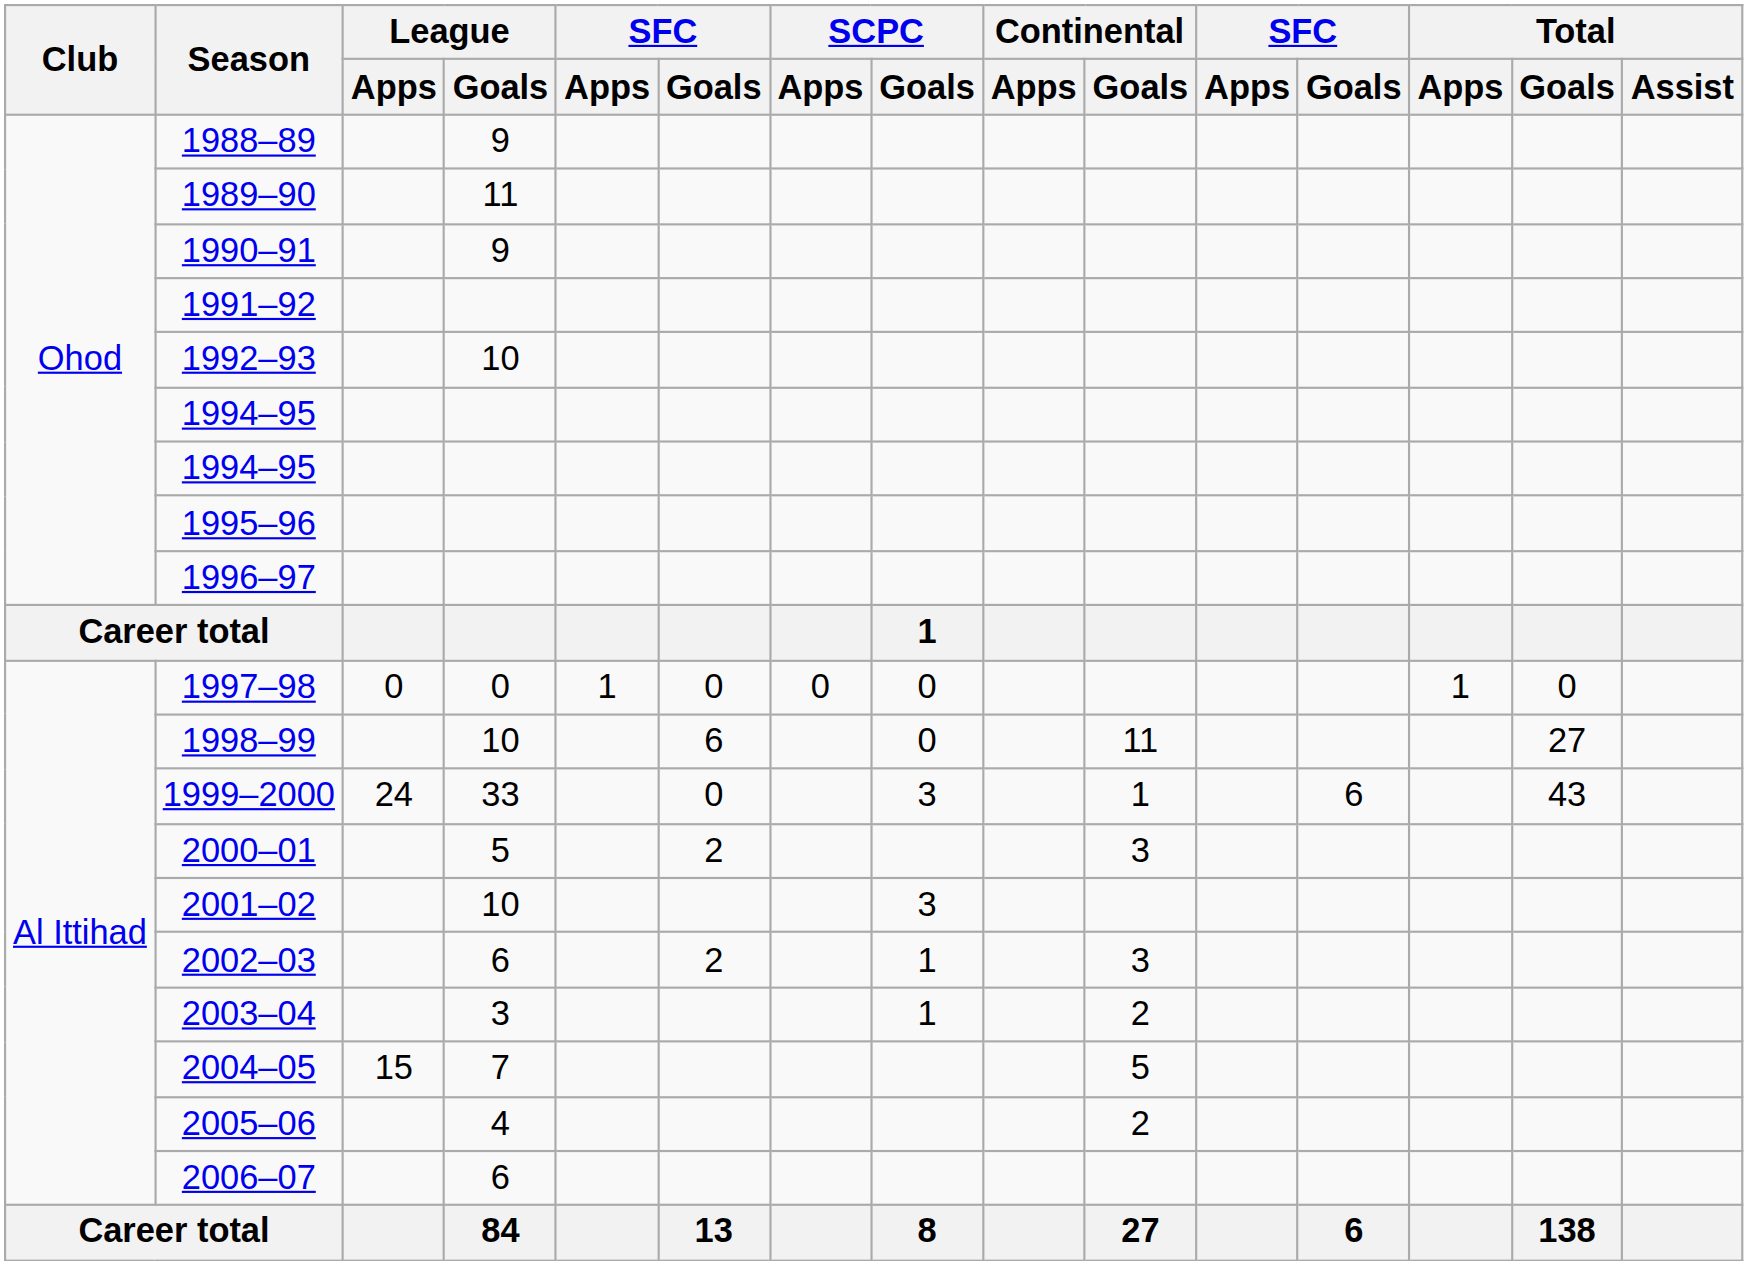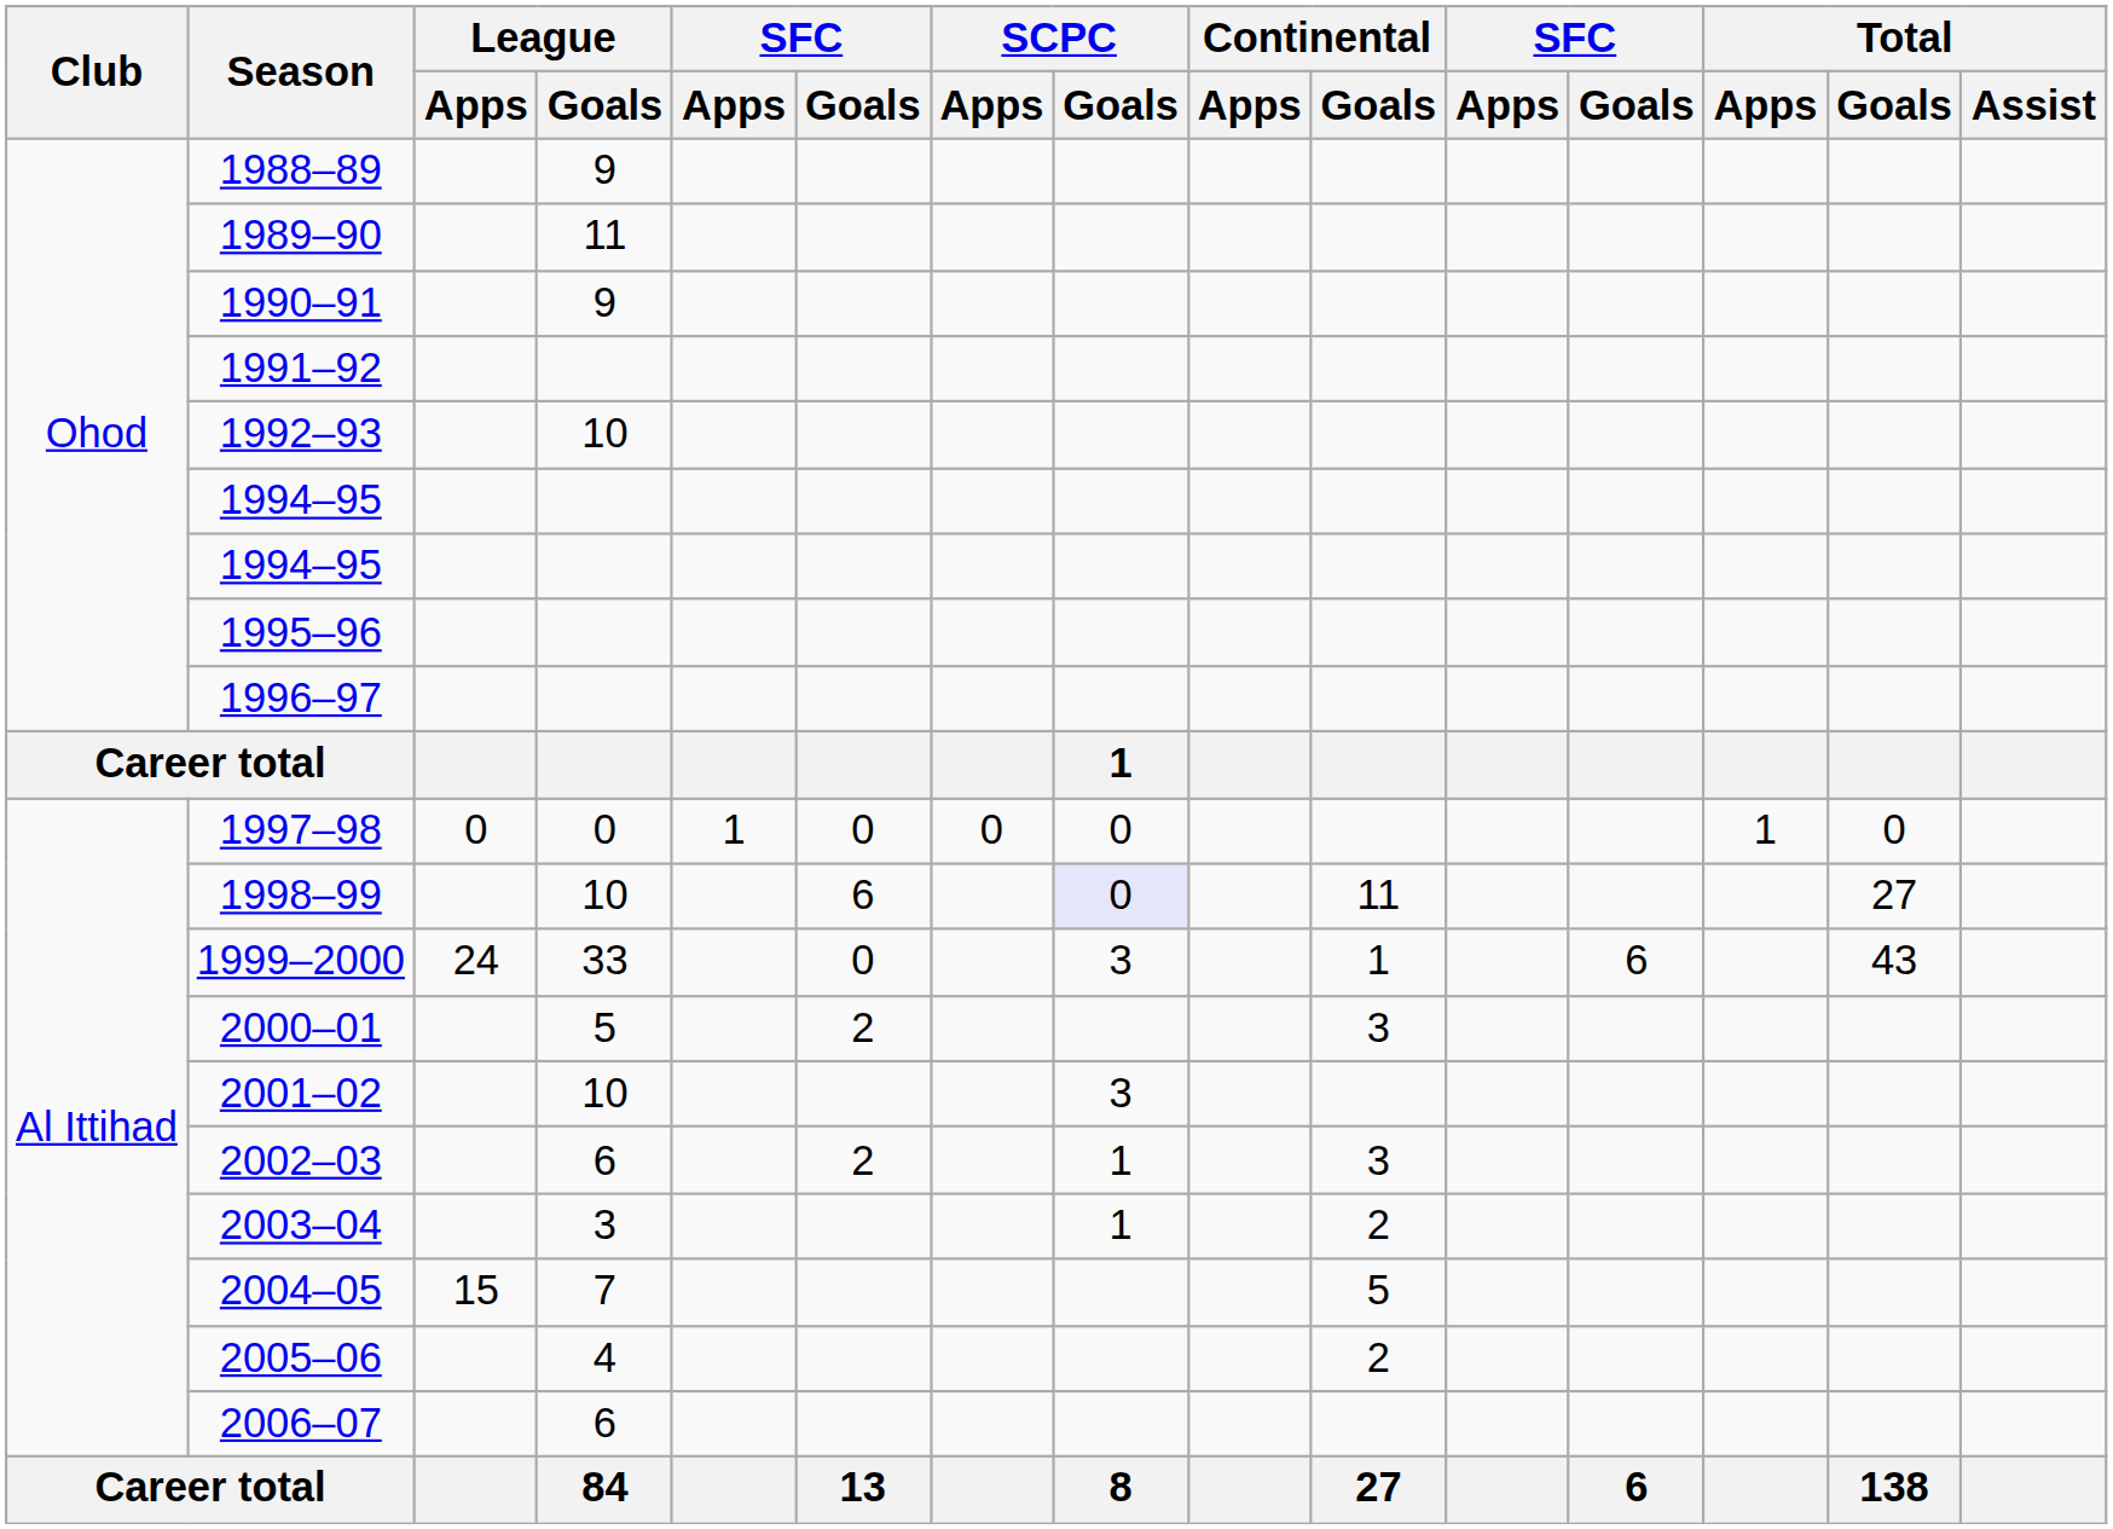1998–99 | SCPC / Goals: no background -> lavender background
